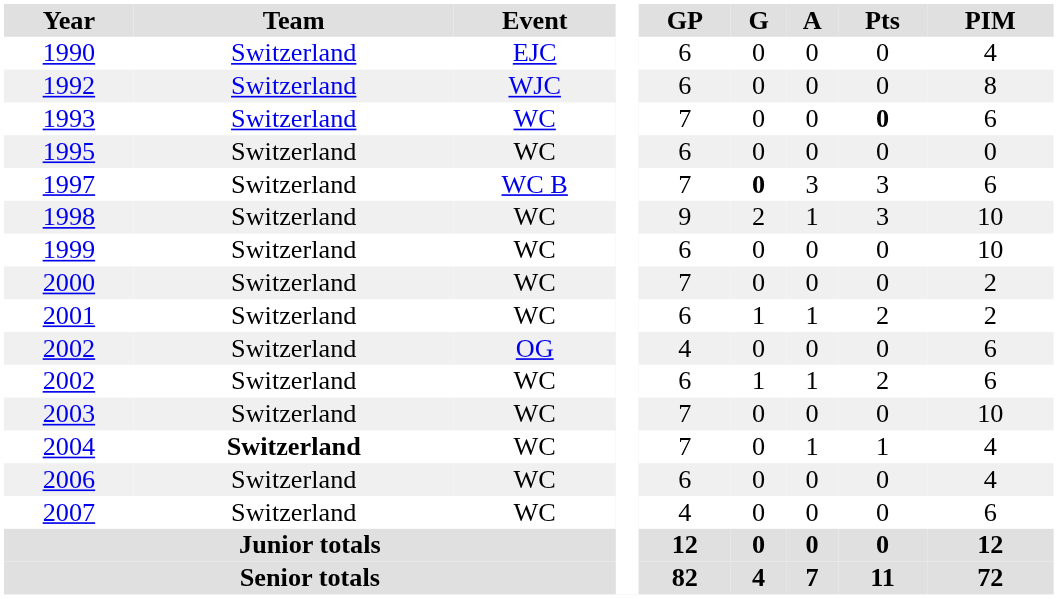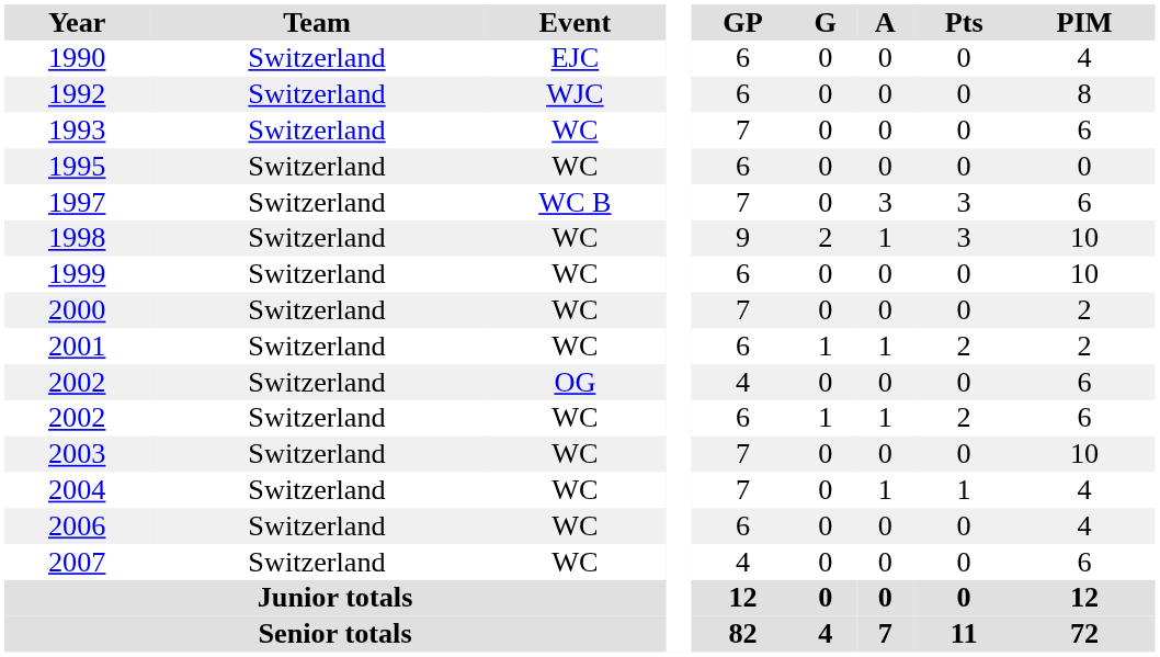1993 | Pts: bold -> normal
1997 | G: bold -> normal
2004 | Team: bold -> normal
